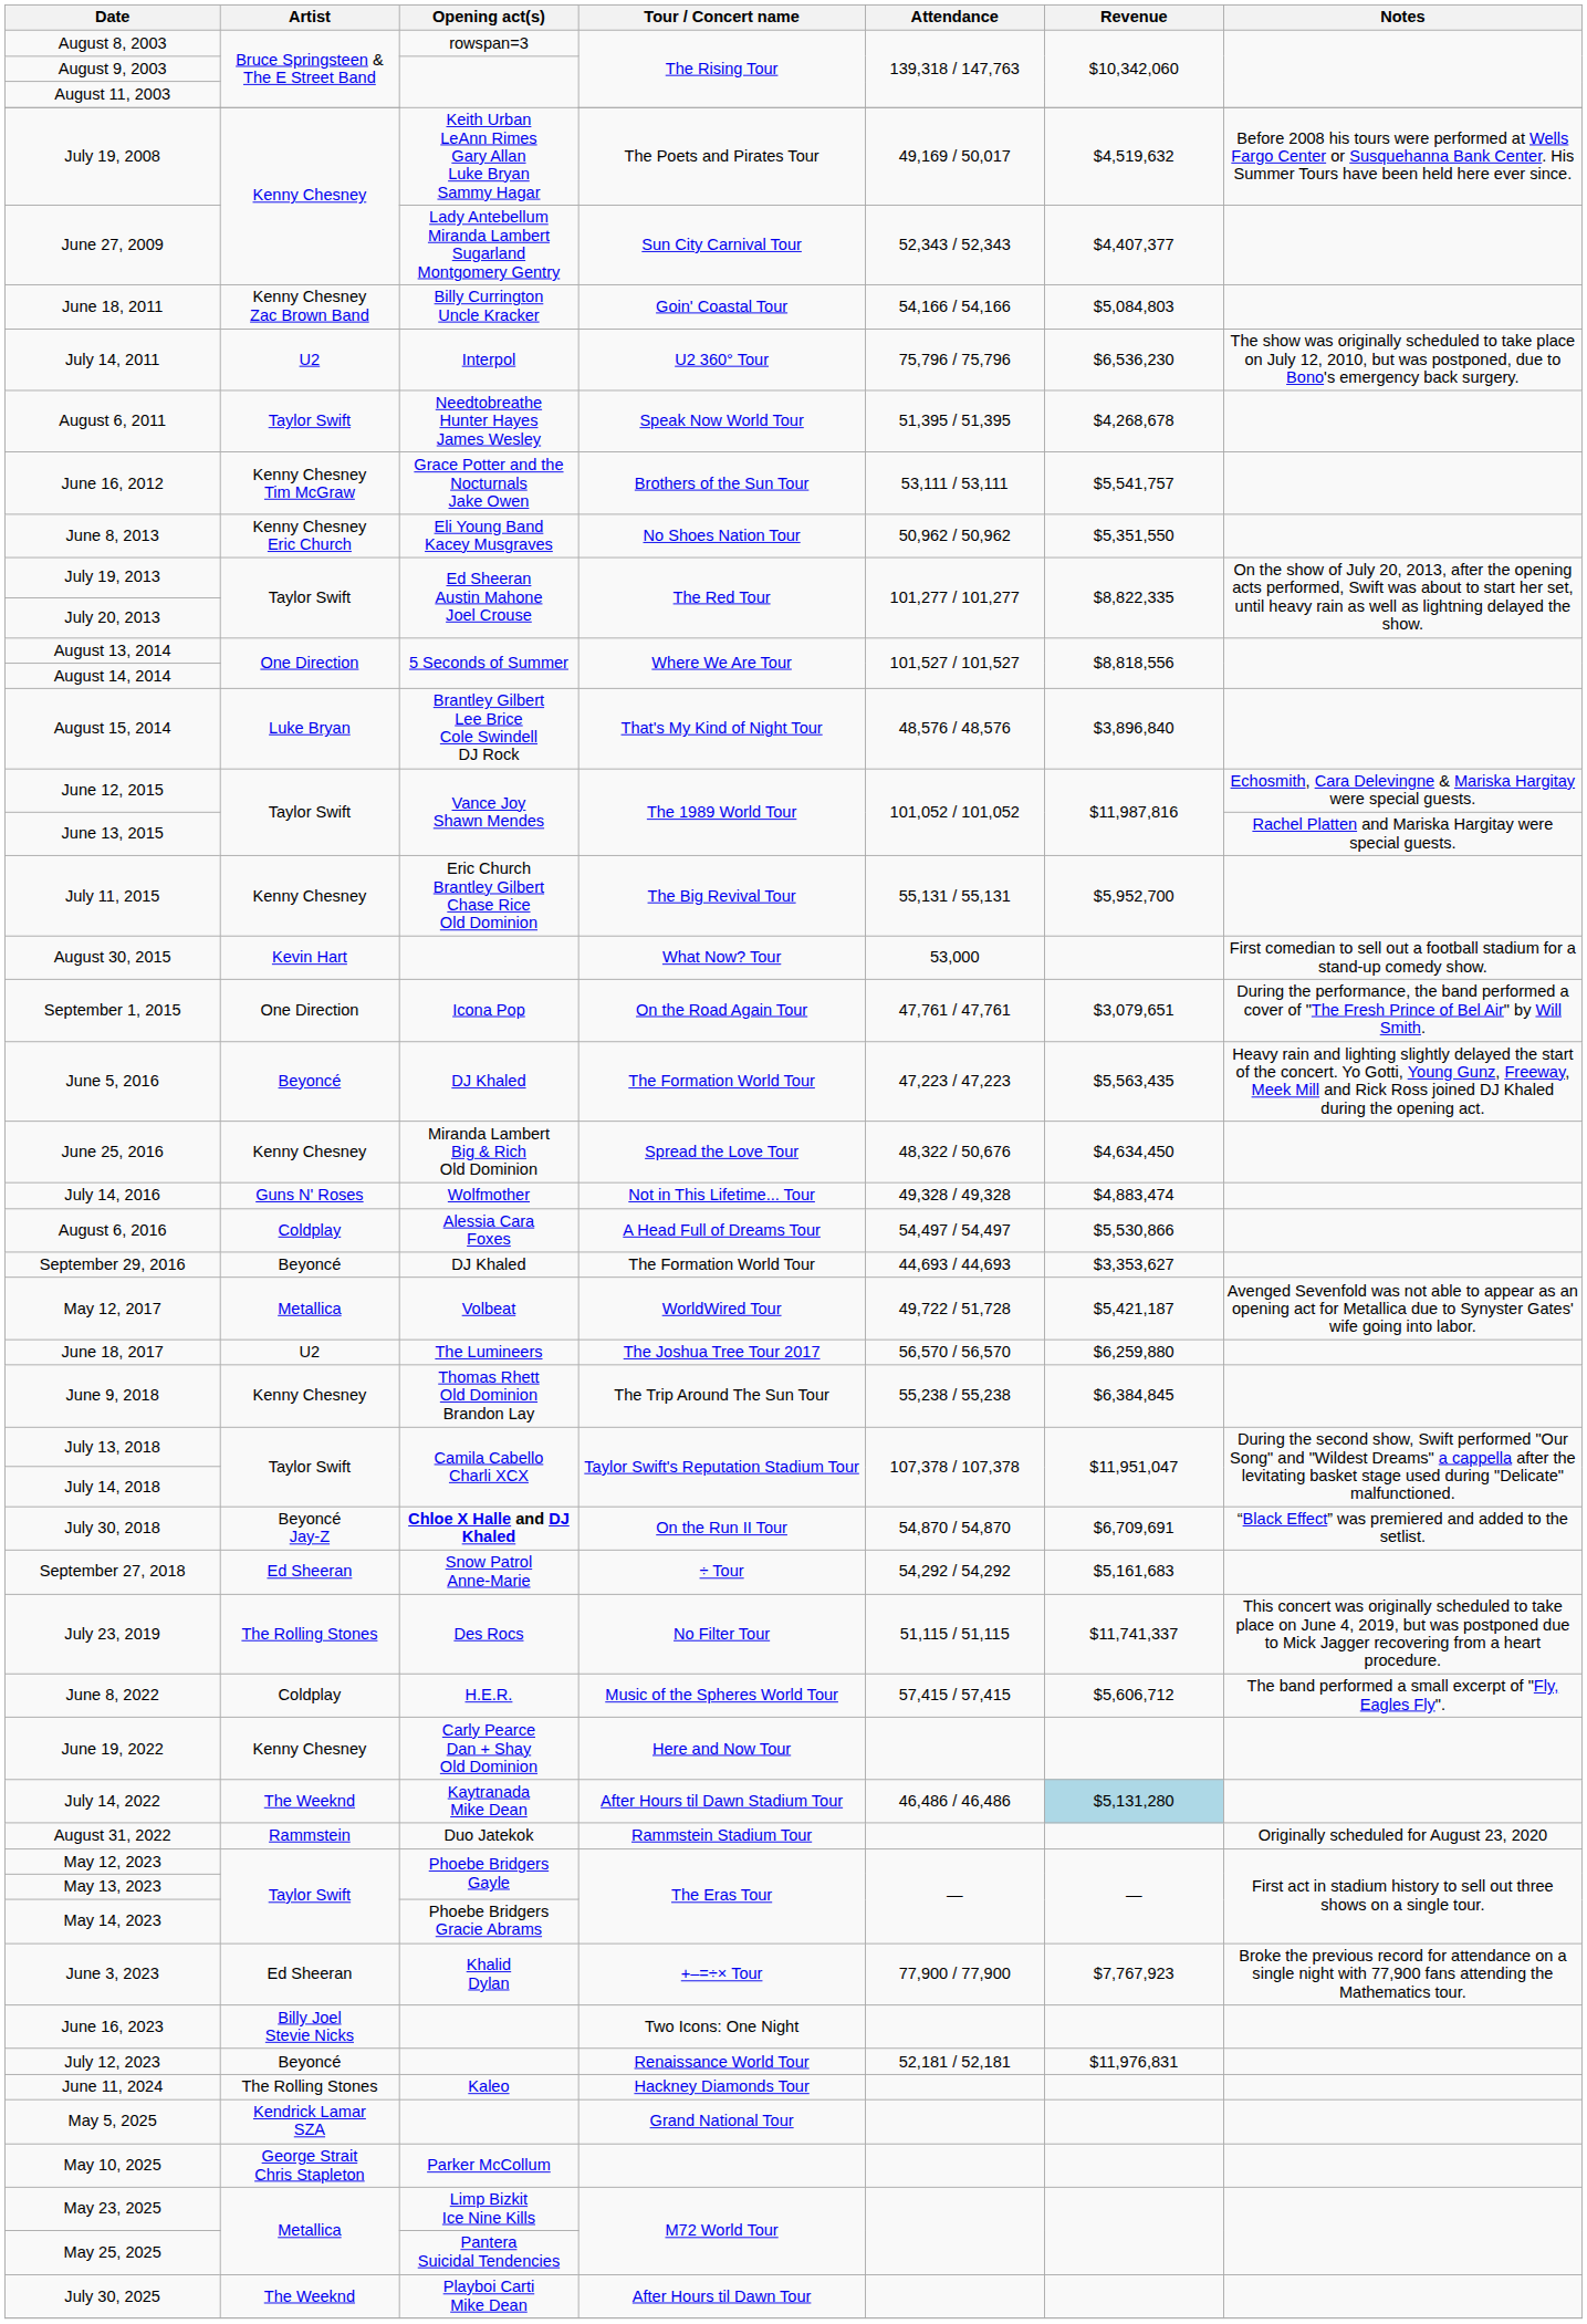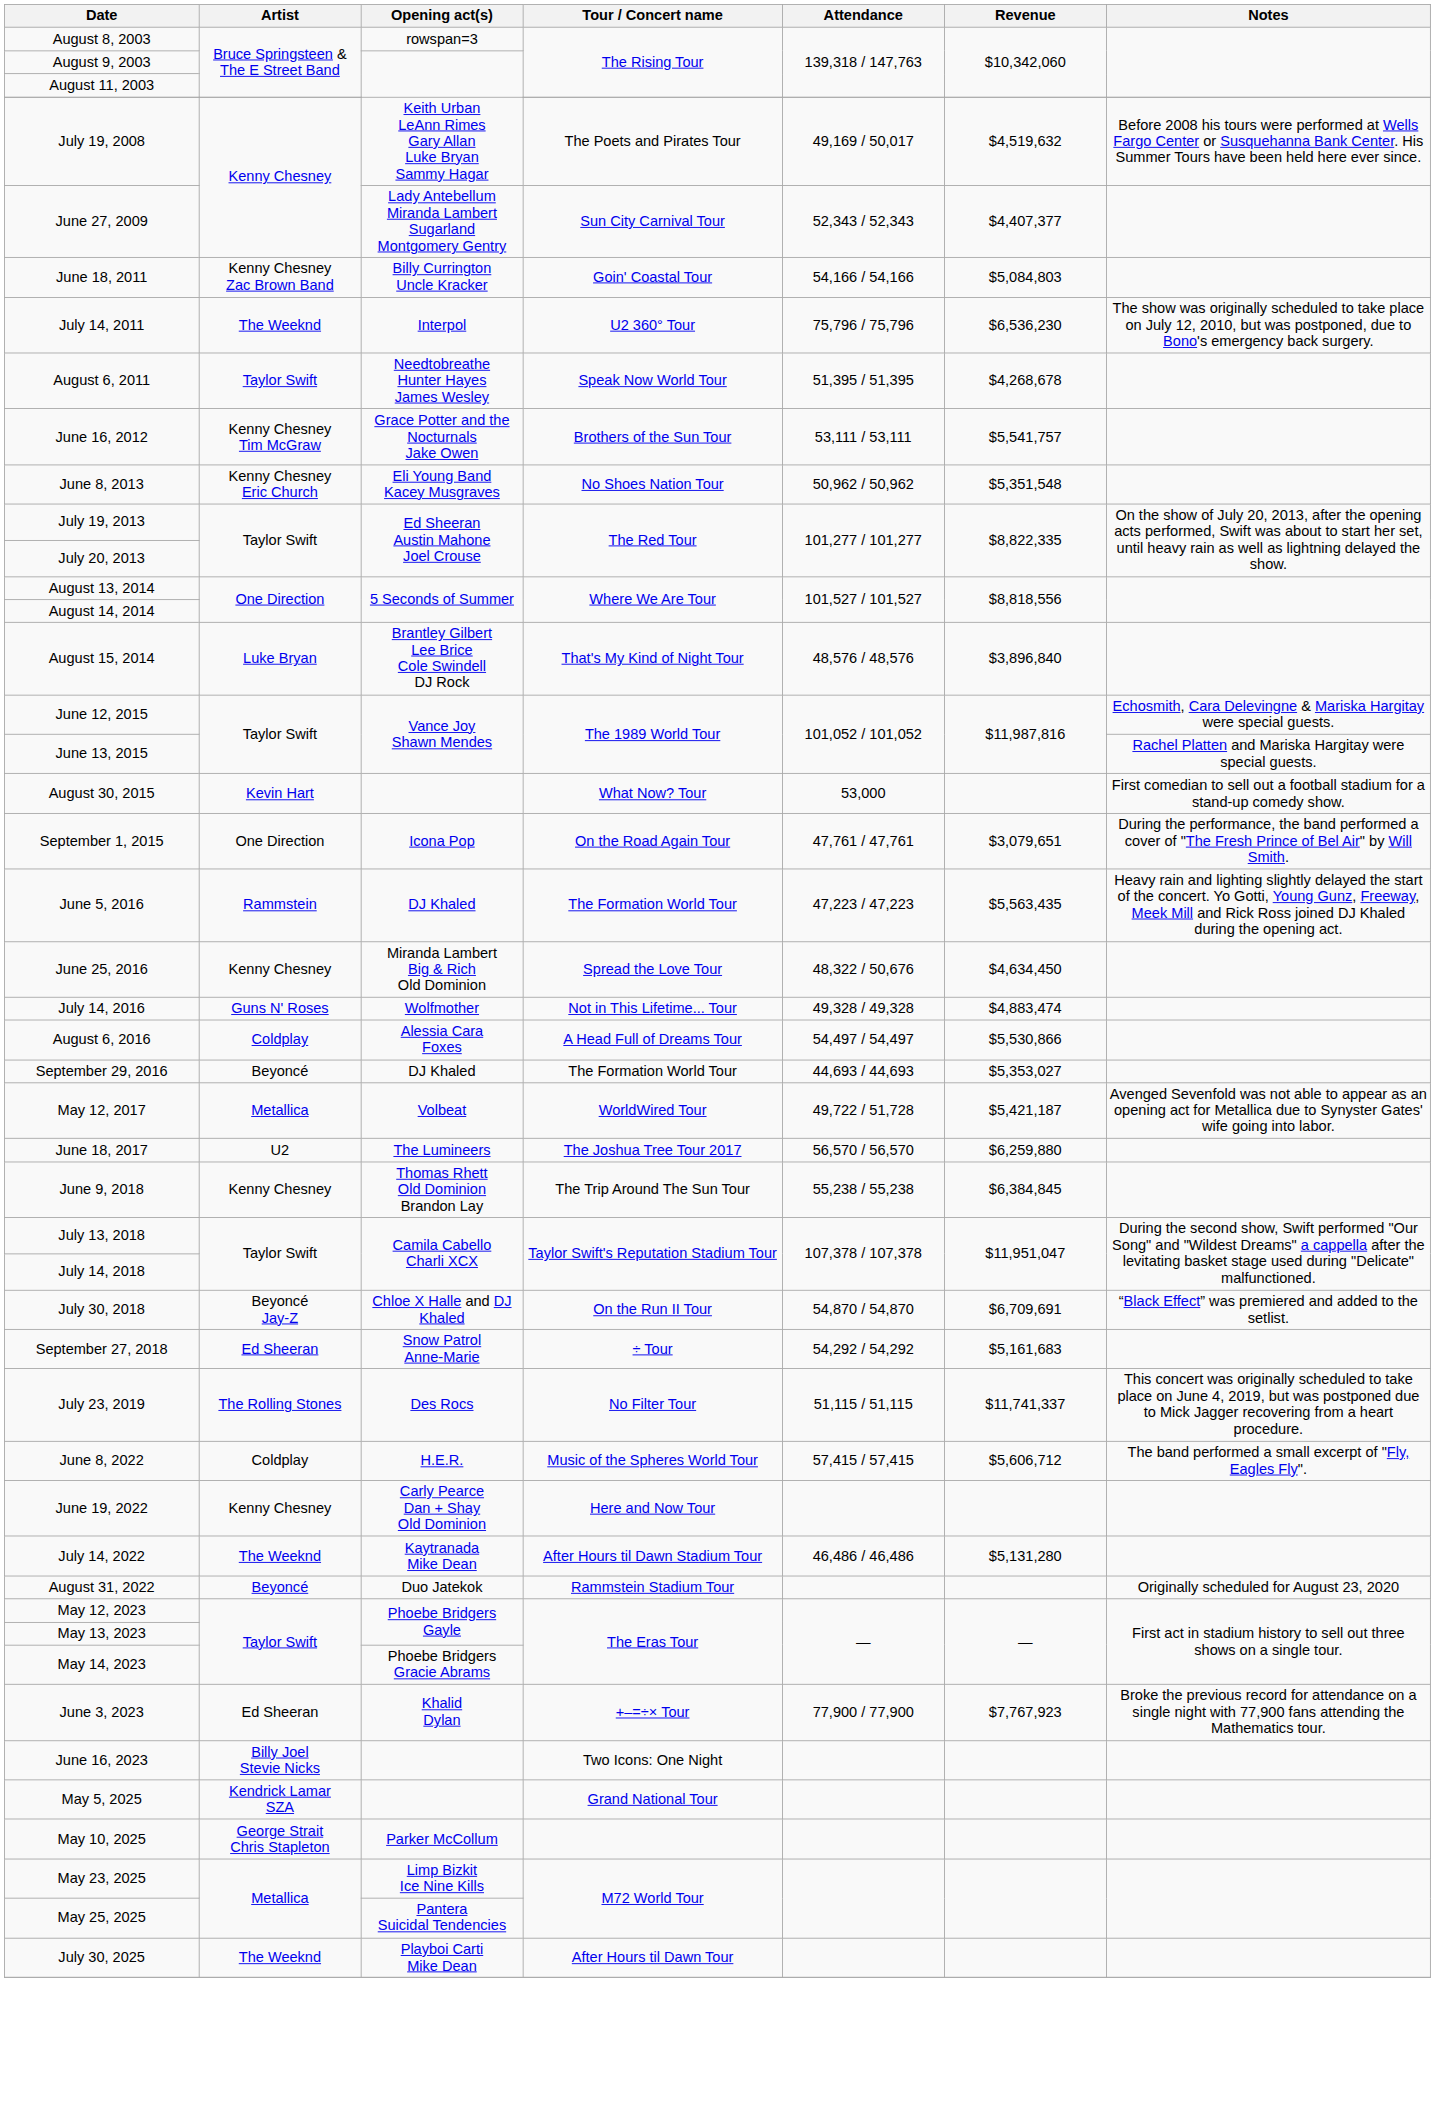July 14, 2011 | Artist: U2 -> The Weeknd
June 8, 2013 | Revenue: $5,351,550 -> $5,351,548
- row: July 11, 2015 | Kenny Chesney | Eric Church Brantley Gilbert Chase Rice Old Dominion | The Big Revival Tour | 55,131 / 55,131 | $5,952,700
June 5, 2016 | Artist: Beyoncé -> Rammstein
September 29, 2016 | Revenue: $3,353,627 -> $5,353,027
July 30, 2018 | Opening act(s): bold -> normal
July 14, 2022 | Revenue: lightblue background -> no background
August 31, 2022 | Artist: Rammstein -> Beyoncé
- row: July 12, 2023 | Beyoncé | Renaissance World Tour | 52,181 / 52,181 | $11,976,831
- row: June 11, 2024 | The Rolling Stones | Kaleo | Hackney Diamonds Tour
